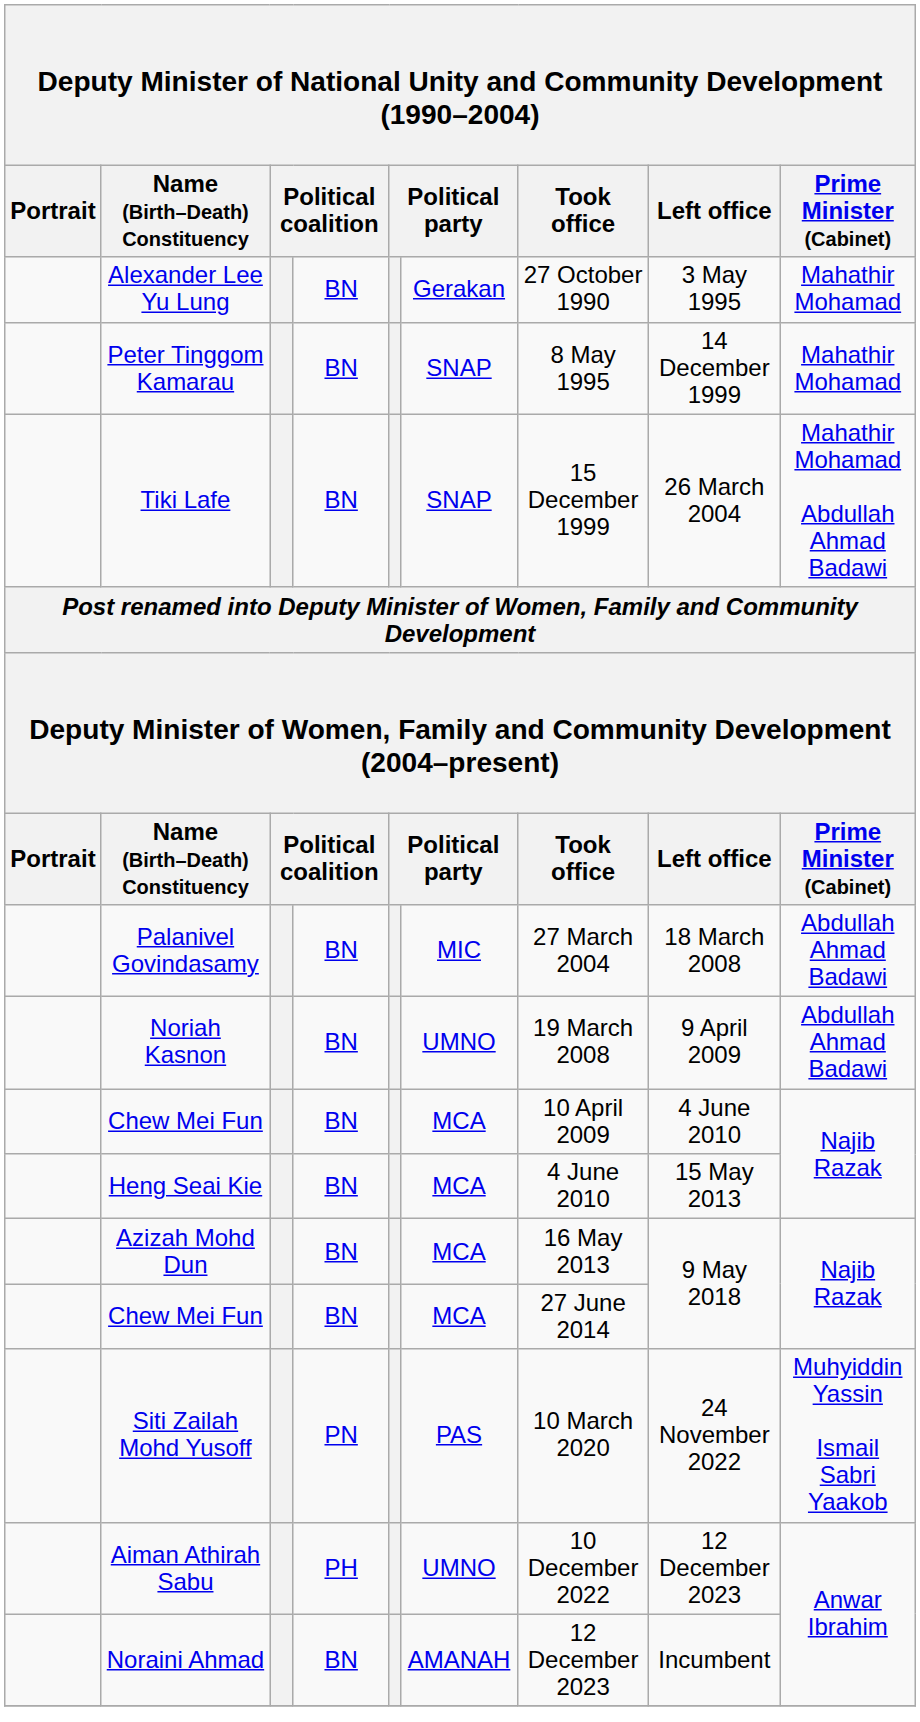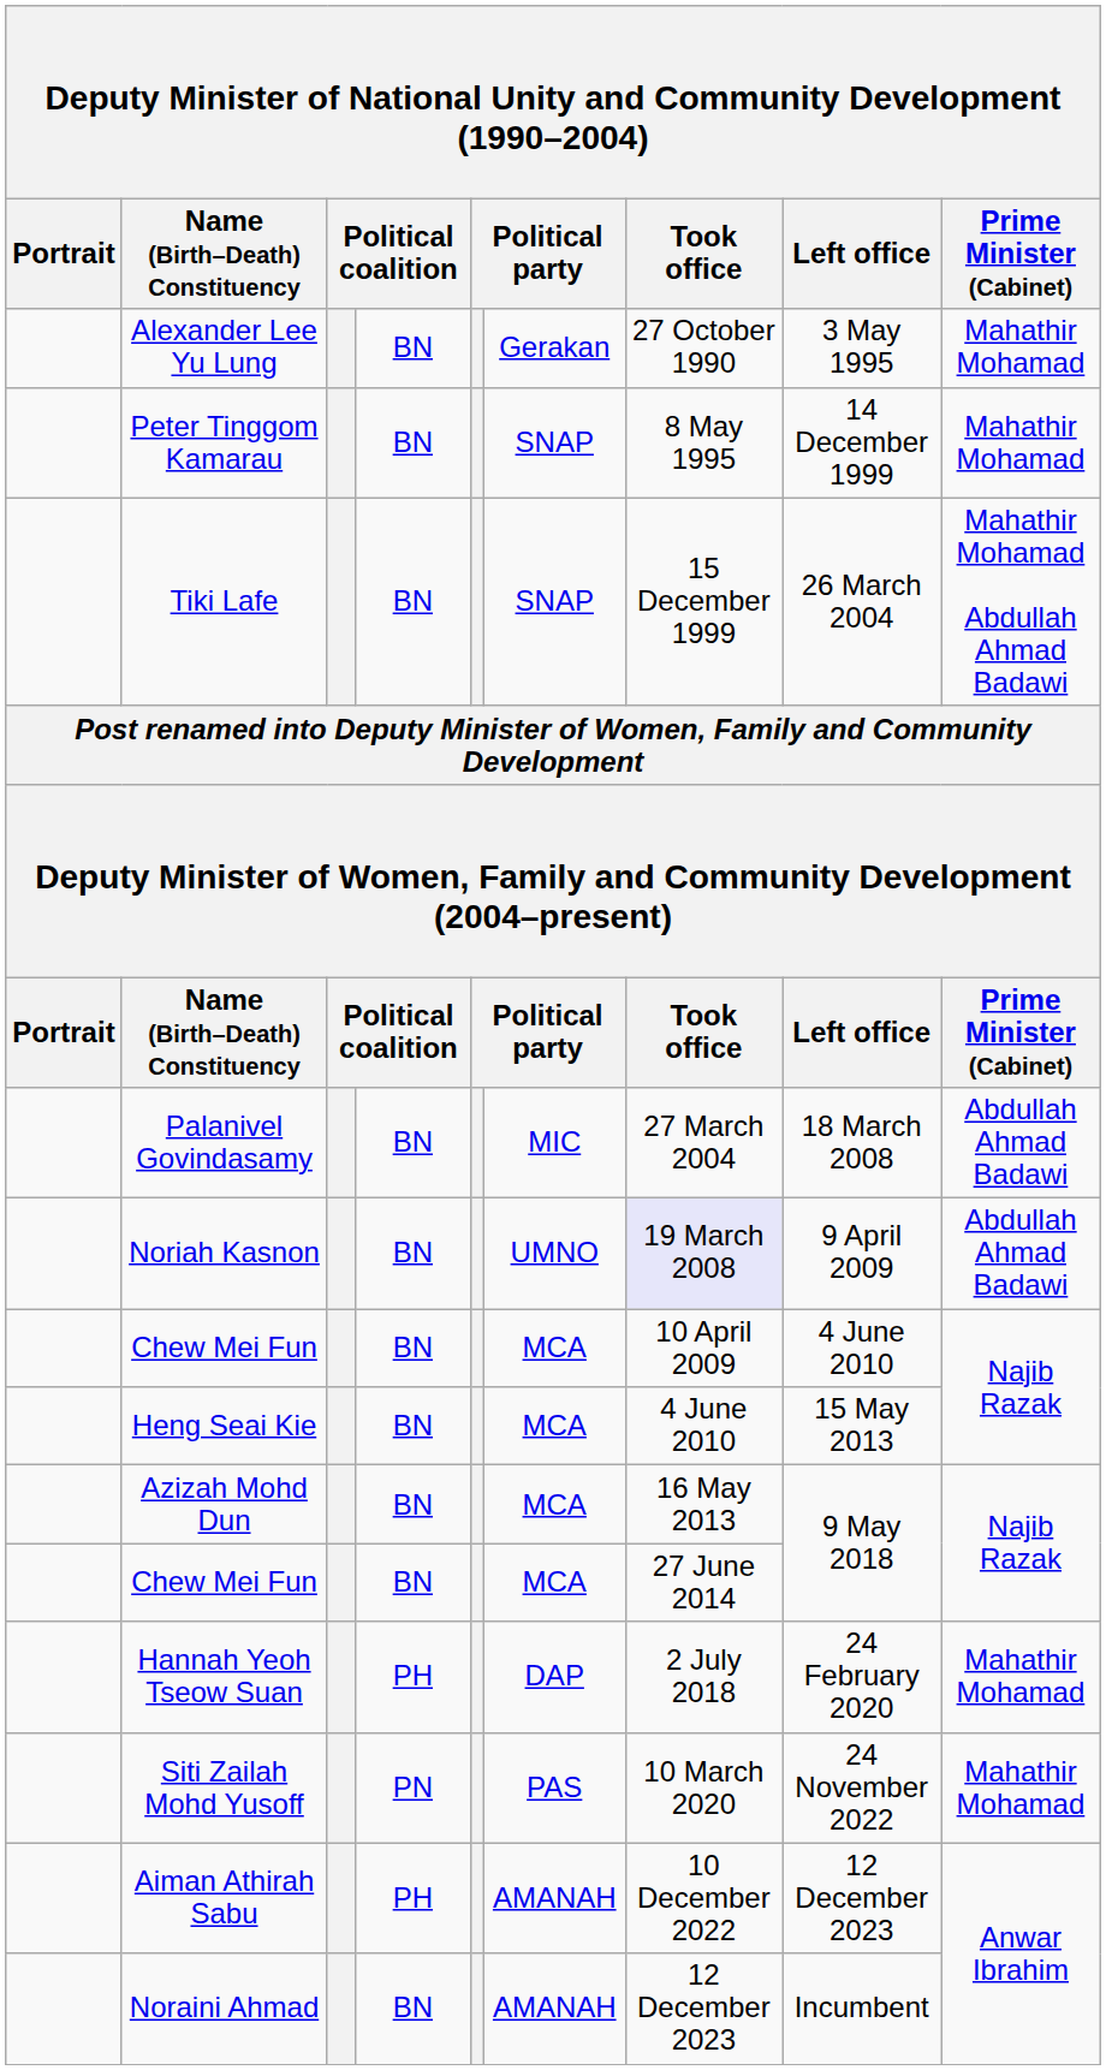Noriah Kasnon | Took office: no background -> lavender background
+ row: Hannah Yeoh Tseow Suan | PH | DAP | 2 July 2018 | 24 February 2020 | Mahathir Mohamad
Siti Zailah Mohd Yusoff | Prime Minister (Cabinet): Muhyiddin Yassin Ismail Sabri Yaakob -> Mahathir Mohamad
Aiman Athirah Sabu | column 6: UMNO -> AMANAH
